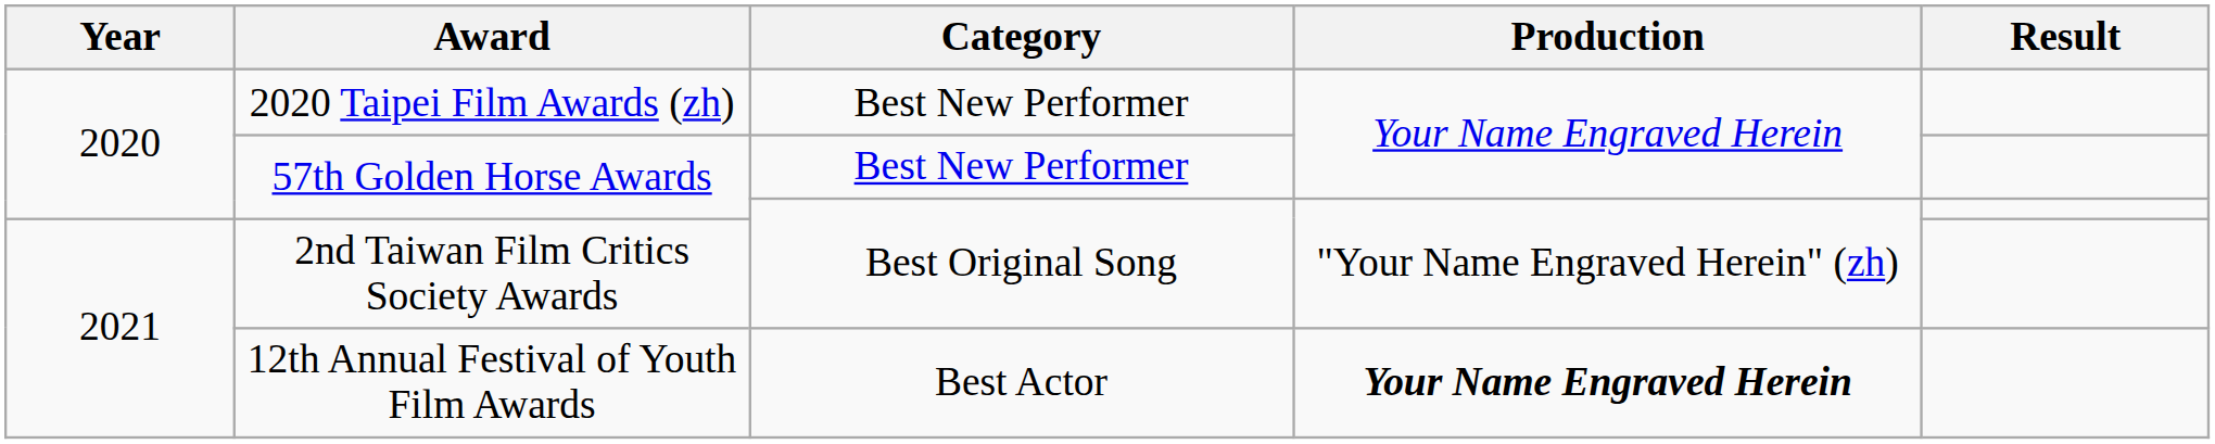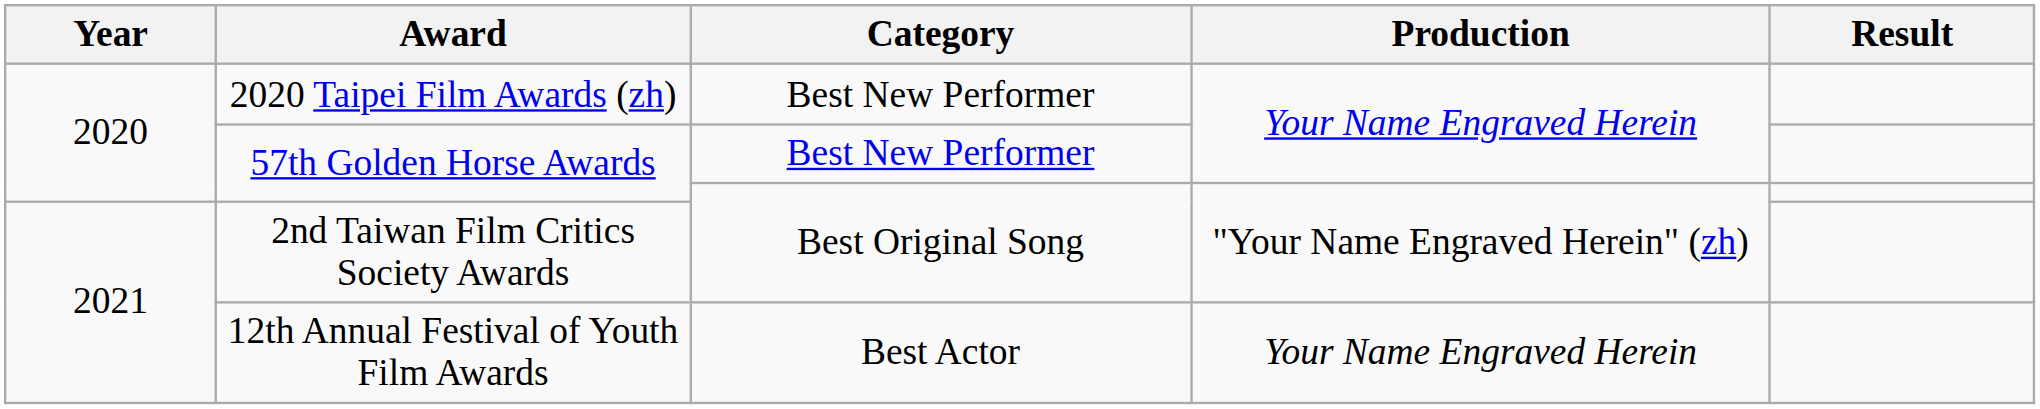12th Annual Festival of Youth Film Awards | Production: bold -> normal
